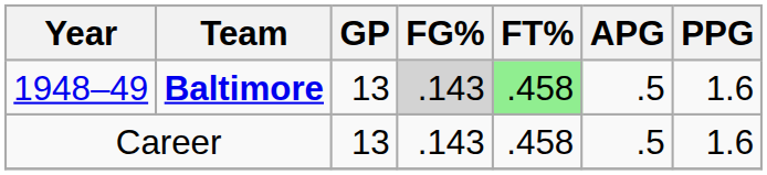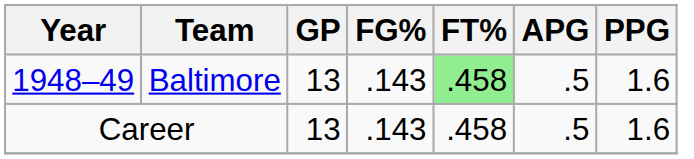1948–49 | Team: bold -> normal
1948–49 | FG%: lightgrey background -> no background
